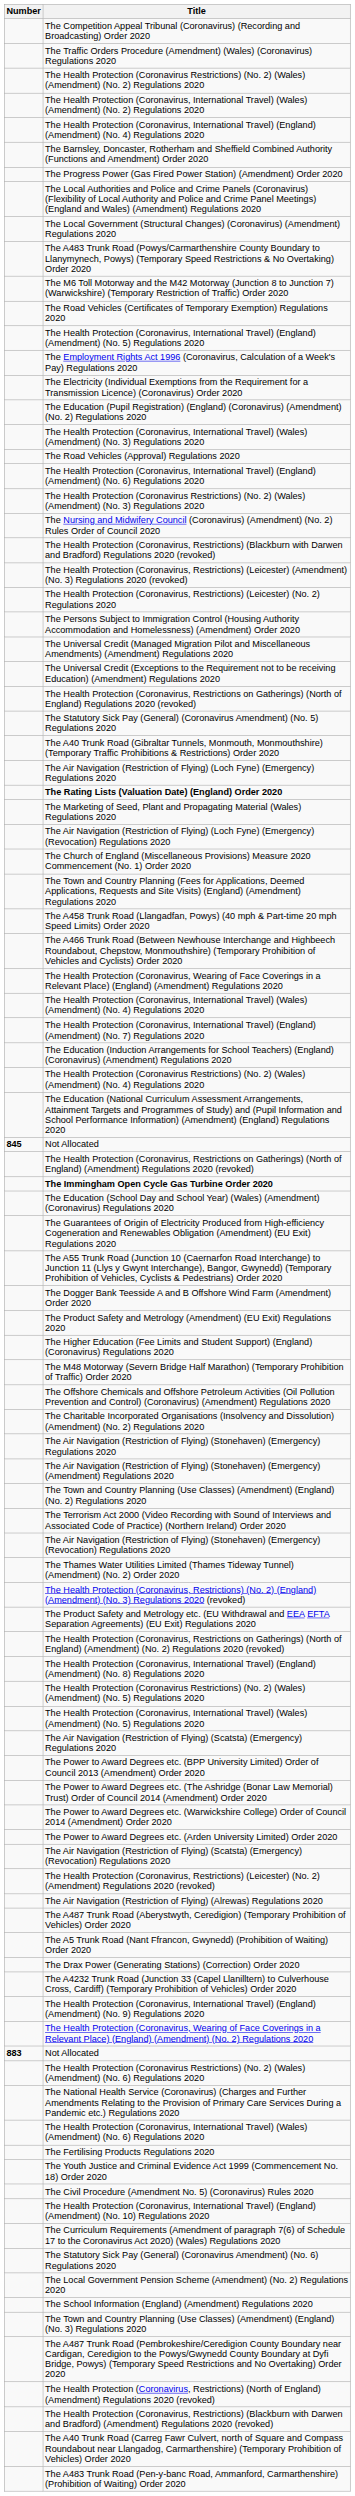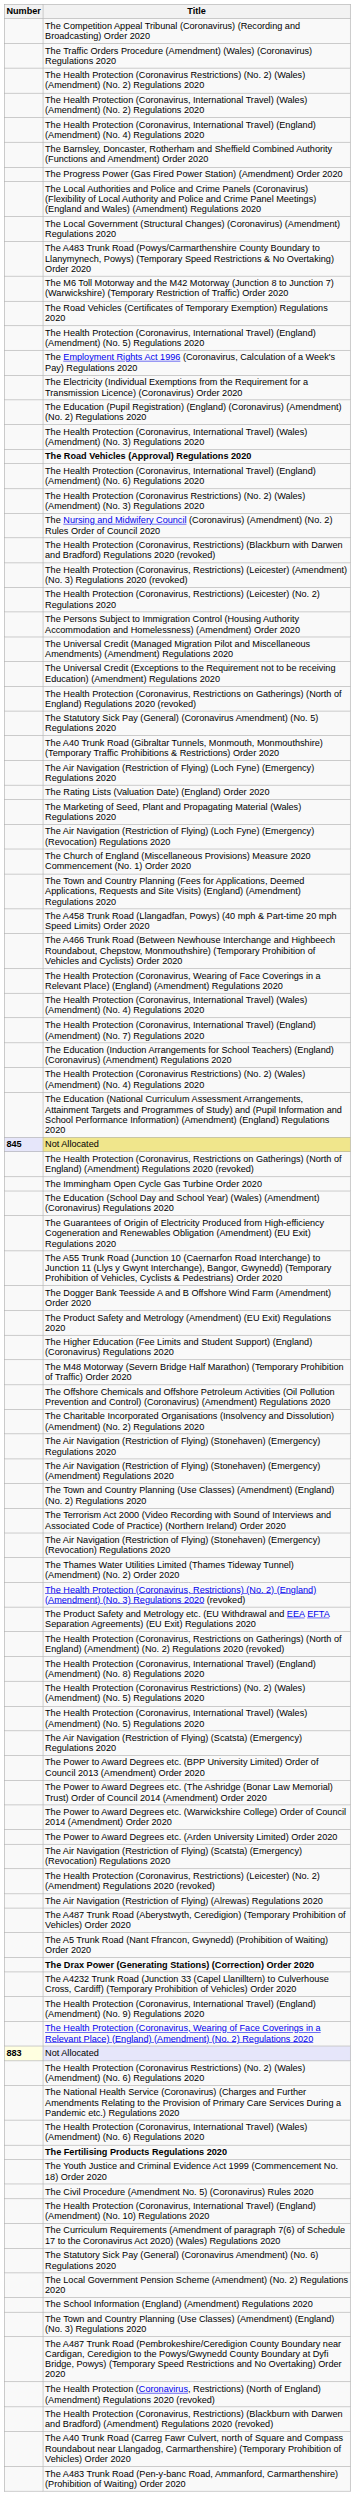row 19 | Title: normal -> bold
row 33 | Title: bold -> normal
row 46 | Number: no background -> lavender background
row 46 | Title: no background -> khaki background
row 48 | Title: bold -> normal
row 80 | Title: normal -> bold
row 84 | Number: no background -> lightyellow background
row 84 | Title: no background -> lavender background
row 88 | Title: normal -> bold
